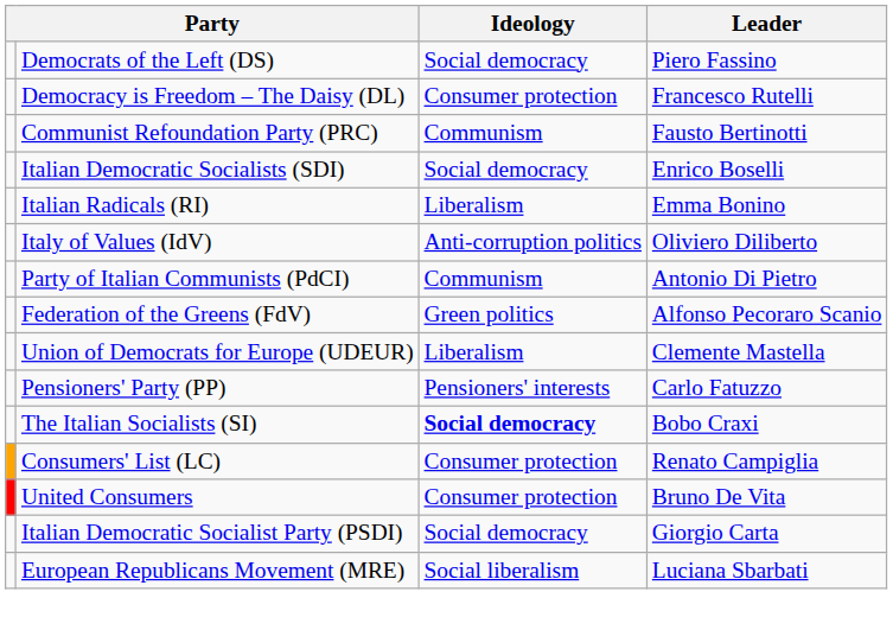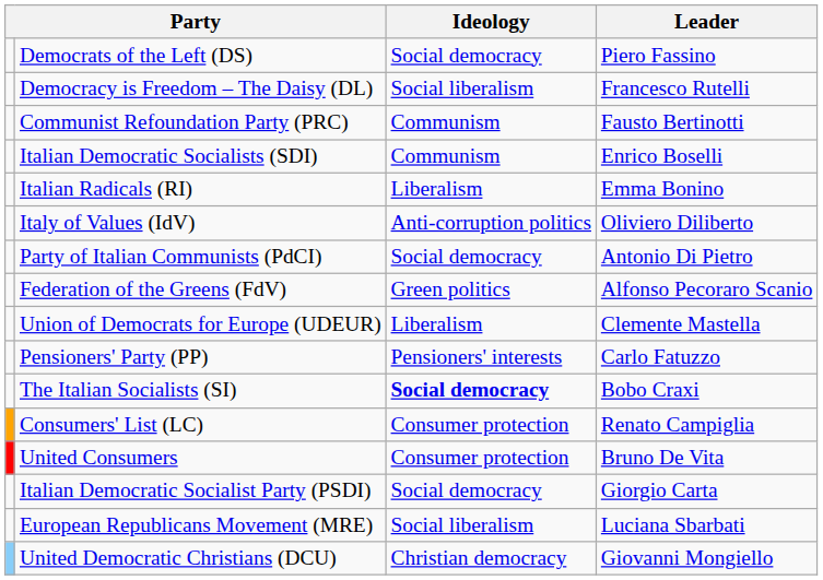Democracy is Freedom – The Daisy (DL) | Ideology: Consumer protection -> Social liberalism
Italian Democratic Socialists (SDI) | Ideology: Social democracy -> Communism
Party of Italian Communists (PdCI) | Ideology: Communism -> Social democracy
+ row: United Democratic Christians (DCU) | Christian democracy | Giovanni Mongiello
